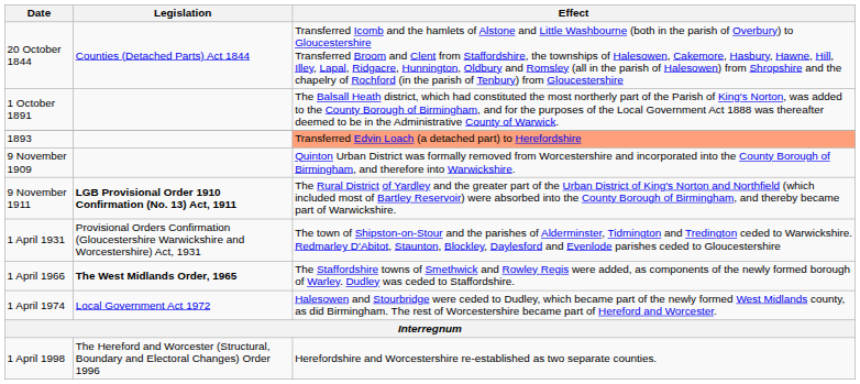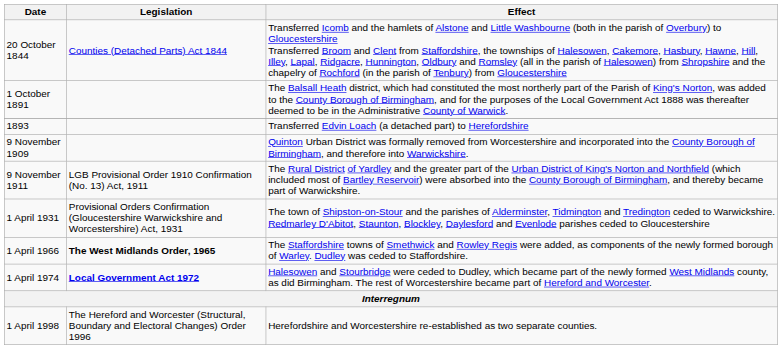1893 | Effect: lightsalmon background -> no background
9 November 1911 | Legislation: bold -> normal
1 April 1974 | Legislation: normal -> bold
